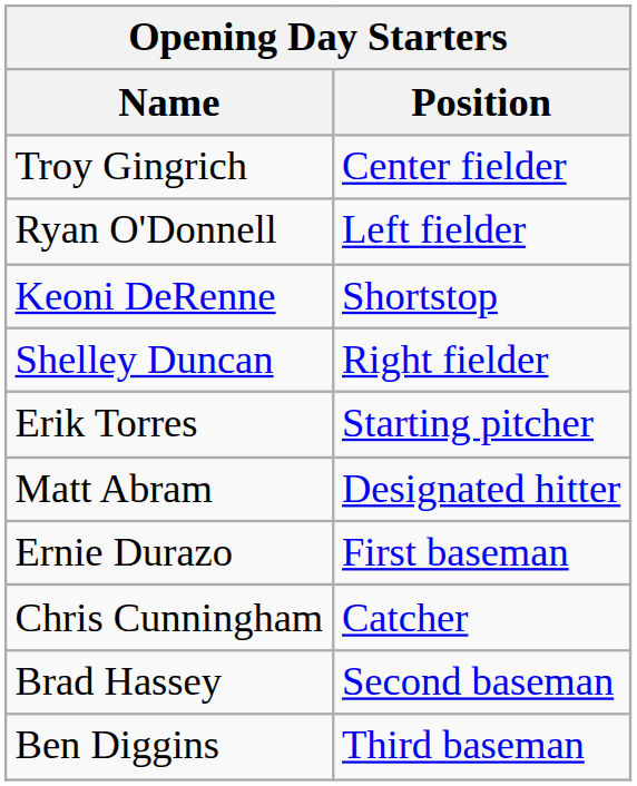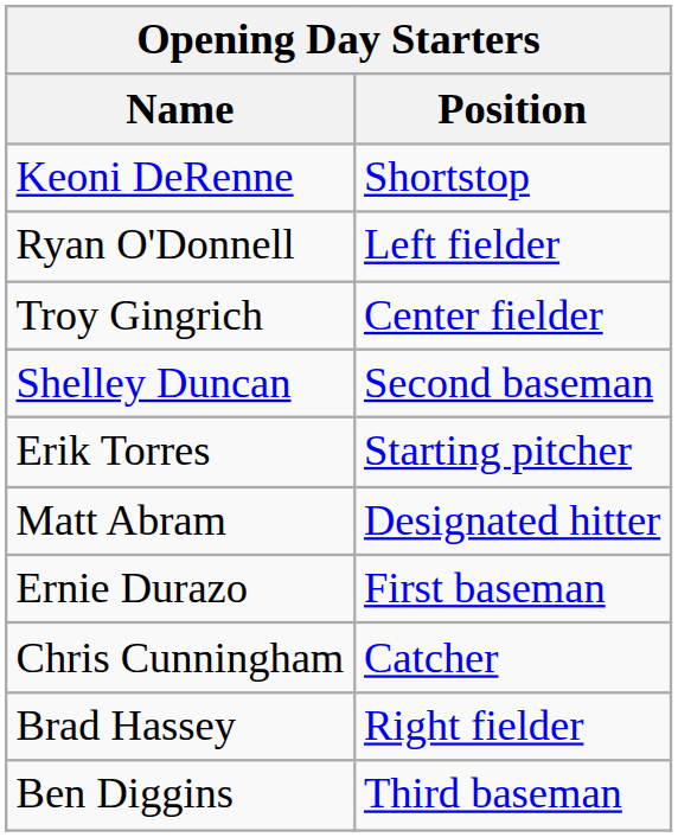rows swapped: Troy Gingrich <-> Keoni DeRenne
Shelley Duncan | Position: Right fielder -> Second baseman
Brad Hassey | Position: Second baseman -> Right fielder
